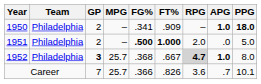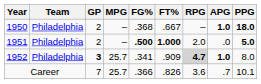1950 | FG%: .341 -> .368
1950 | FT%: .909 -> .667
1951 | PPG: normal -> bold
1952 | FG%: .368 -> .341
1952 | FT%: .667 -> .909
